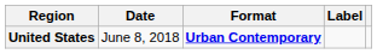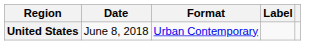United States | Format: bold -> normal
